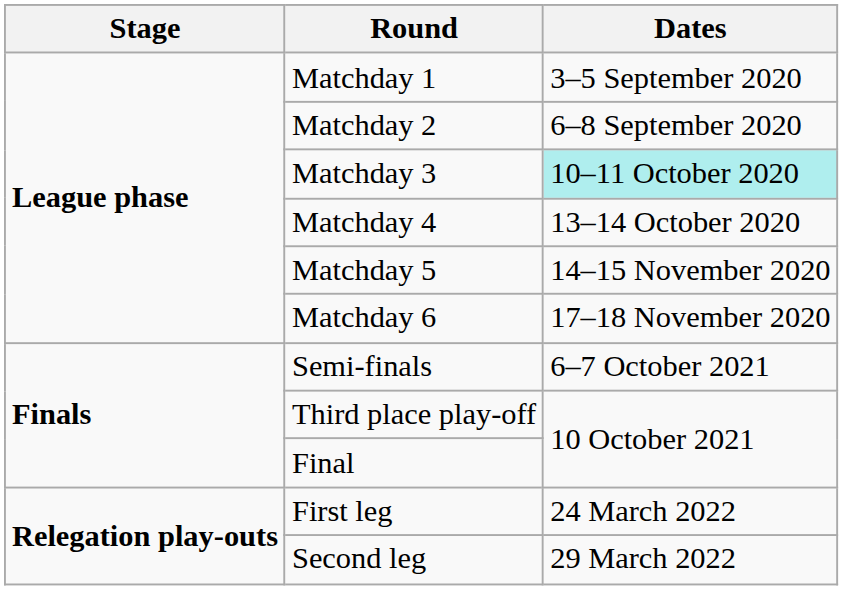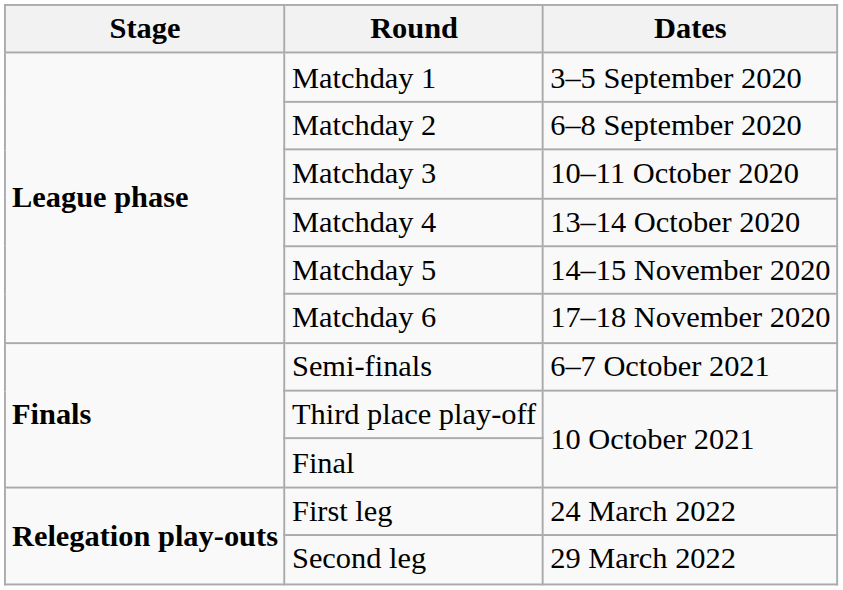Matchday 3 | Dates: paleturquoise background -> no background
